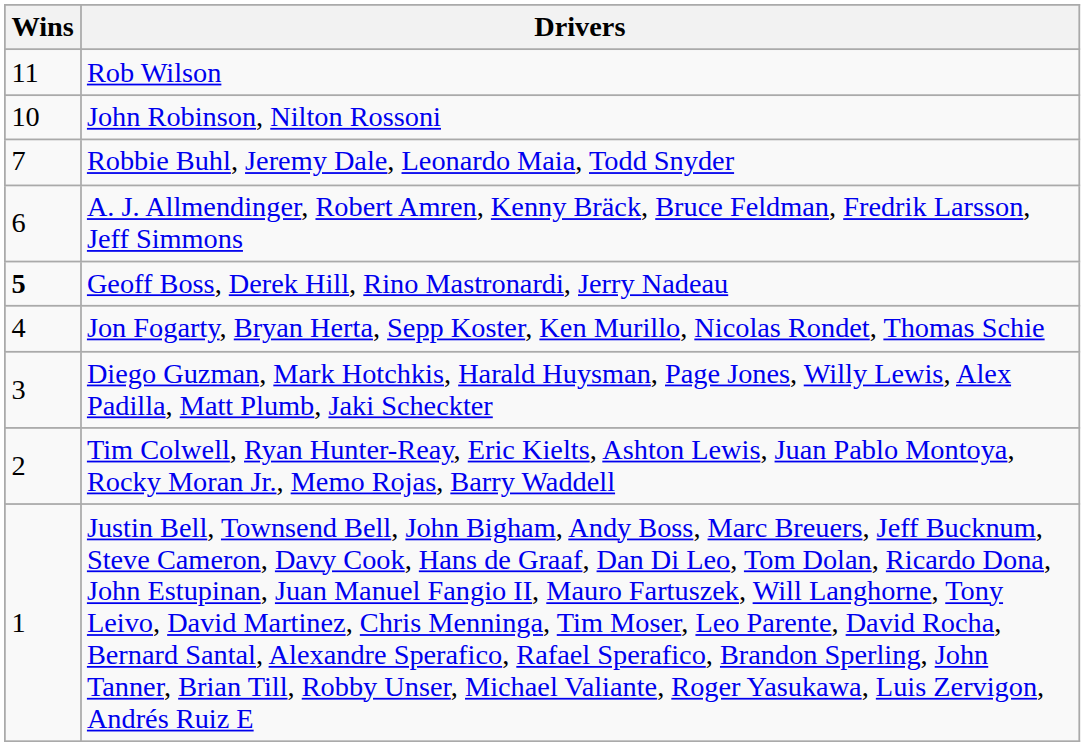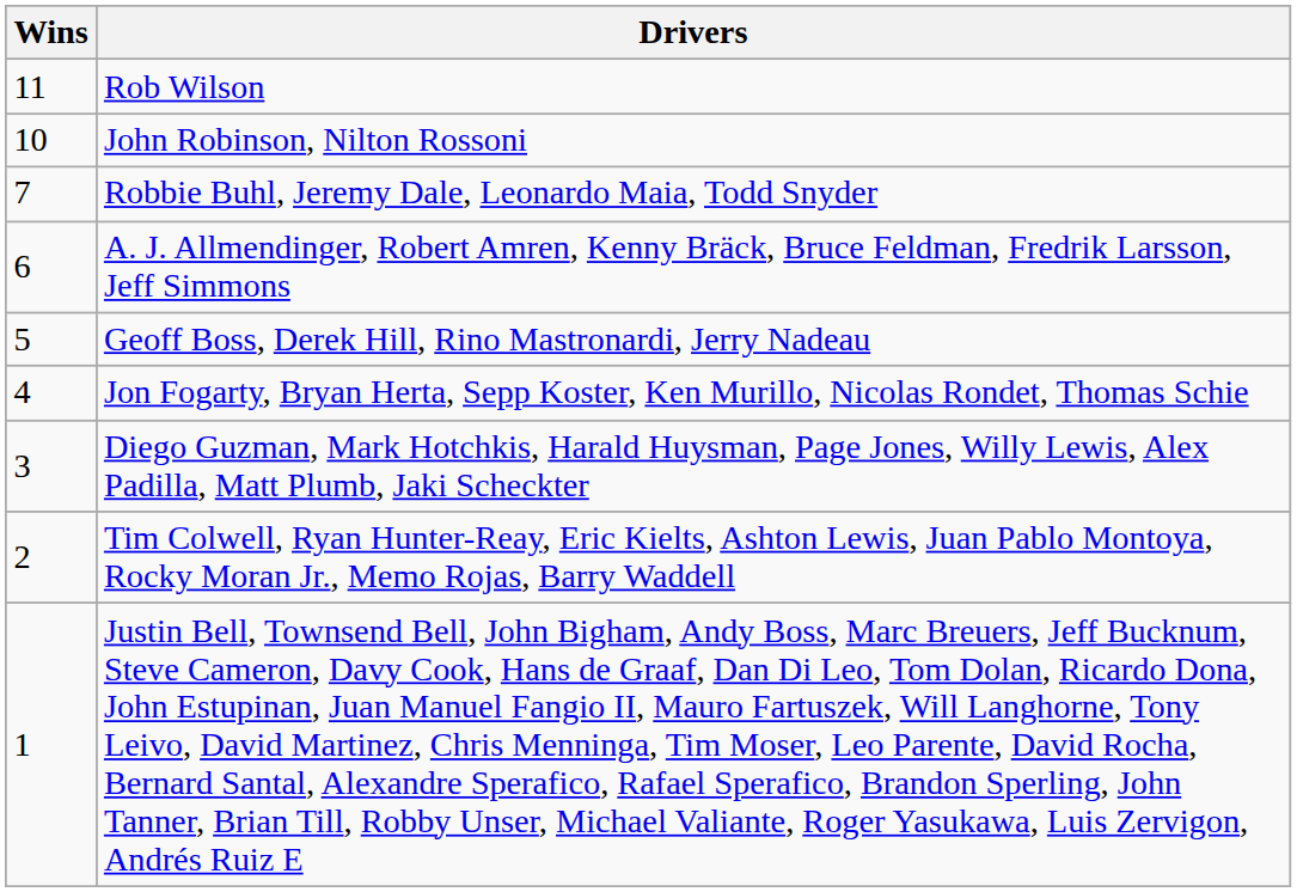Geoff Boss, Derek Hill, Rino Mastronardi, Jerry Nadeau | Wins: bold -> normal
